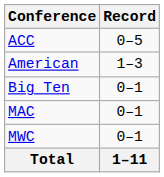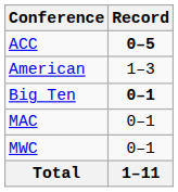ACC | Record: normal -> bold
Big Ten | Record: normal -> bold
